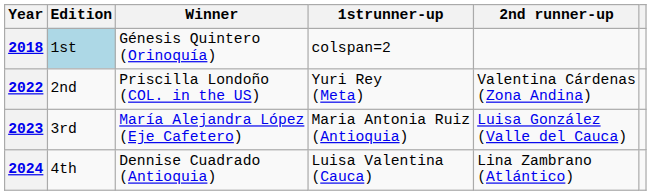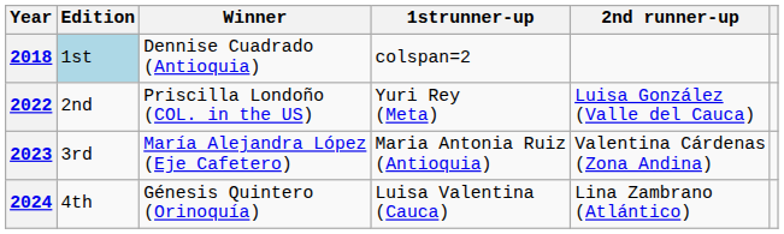2018 | Winner: Génesis Quintero (Orinoquía) -> Dennise Cuadrado (Antioquia)
2022 | 2nd runner-up: Valentina Cárdenas (Zona Andina) -> Luisa González (Valle del Cauca)
2023 | 2nd runner-up: Luisa González (Valle del Cauca) -> Valentina Cárdenas (Zona Andina)
2024 | Winner: Dennise Cuadrado (Antioquia) -> Génesis Quintero (Orinoquía)
